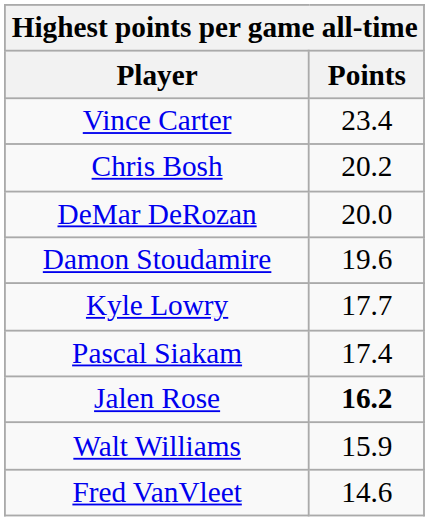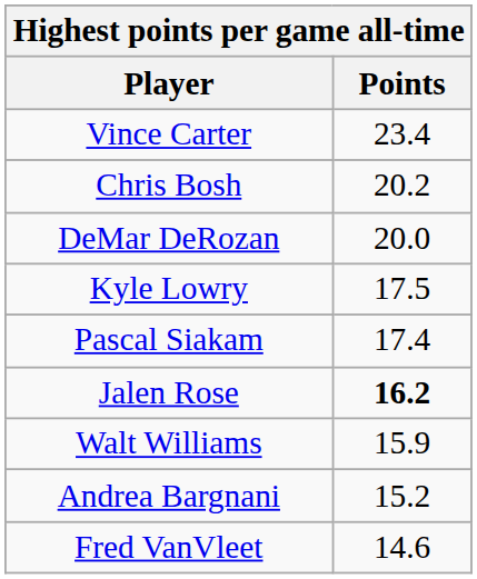- row: Damon Stoudamire | 19.6
Kyle Lowry | Points: 17.7 -> 17.5
+ row: Andrea Bargnani | 15.2
